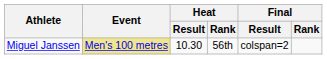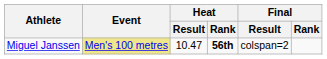Miguel Janssen | Heat / Result: 10.30 -> 10.47
Miguel Janssen | Heat / Rank: normal -> bold
